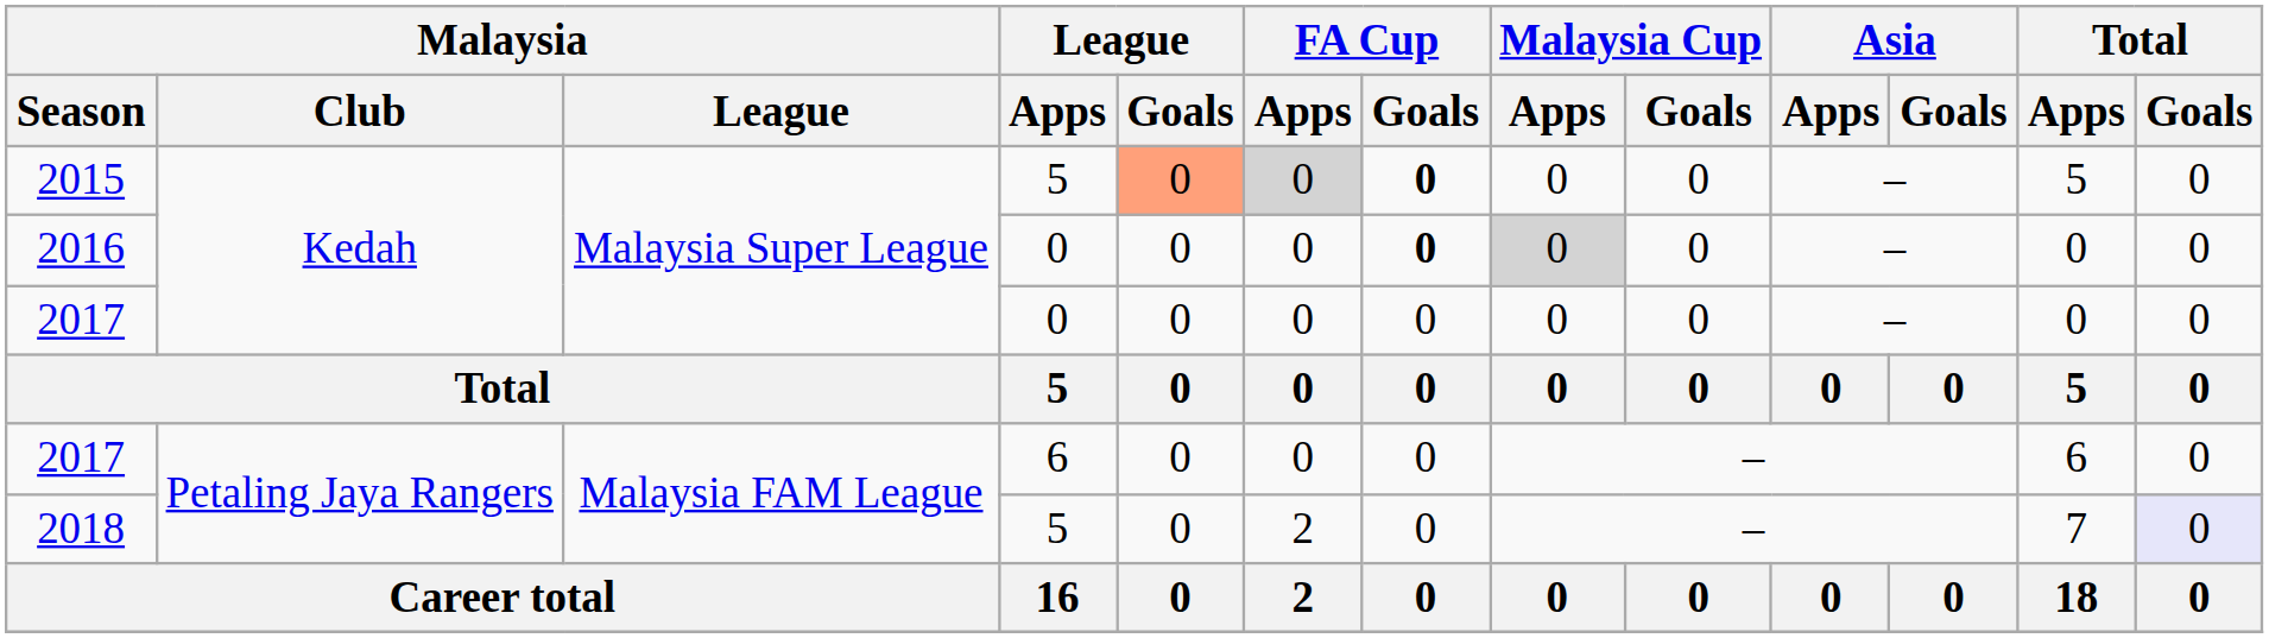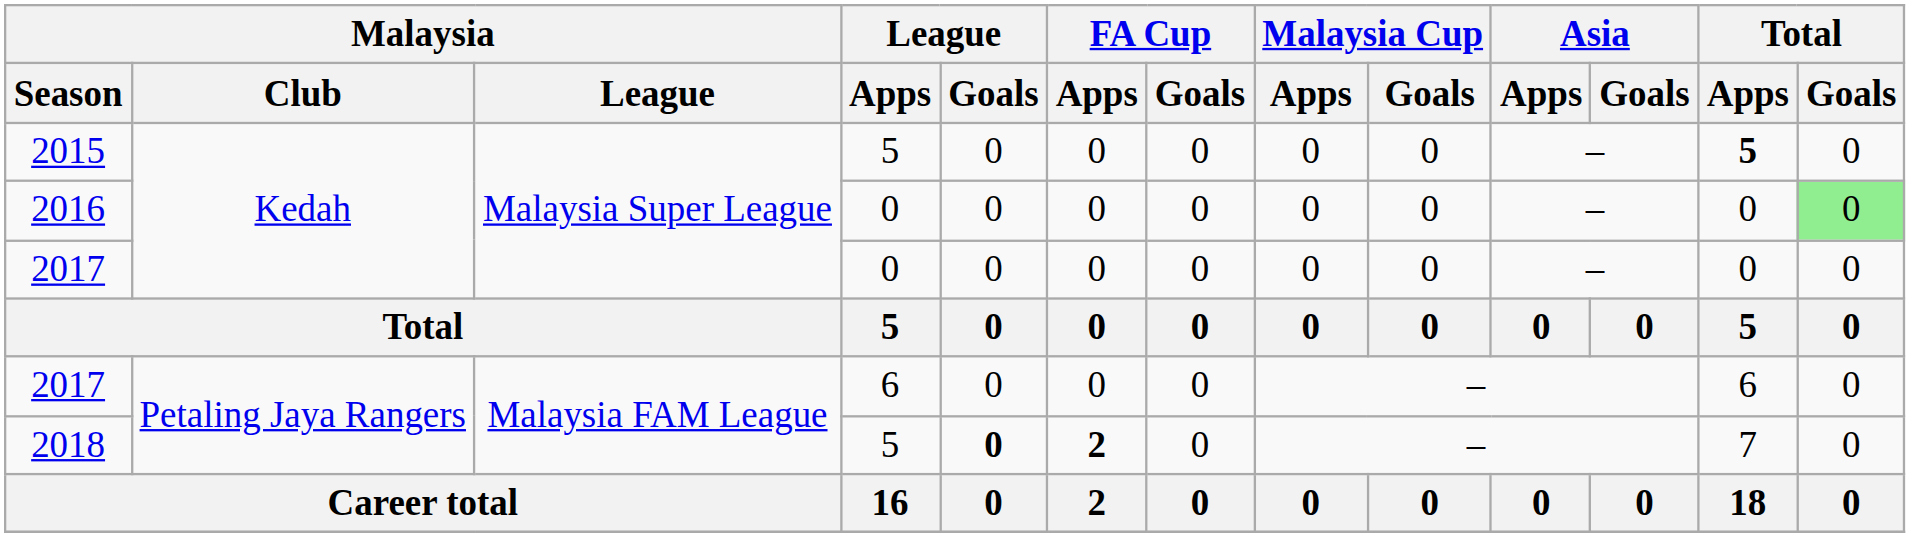2015 | League / Goals: lightsalmon background -> no background
2015 | FA Cup / Apps: lightgrey background -> no background
2015 | FA Cup / Goals: bold -> normal
2015 | Total / Apps: normal -> bold
2016 | FA Cup / Goals: bold -> normal
2016 | Malaysia Cup / Apps: lightgrey background -> no background
2016 | Total / Goals: no background -> lightgreen background
2018 | League / Goals: normal -> bold
2018 | FA Cup / Apps: normal -> bold
2018 | Total / Goals: lavender background -> no background
